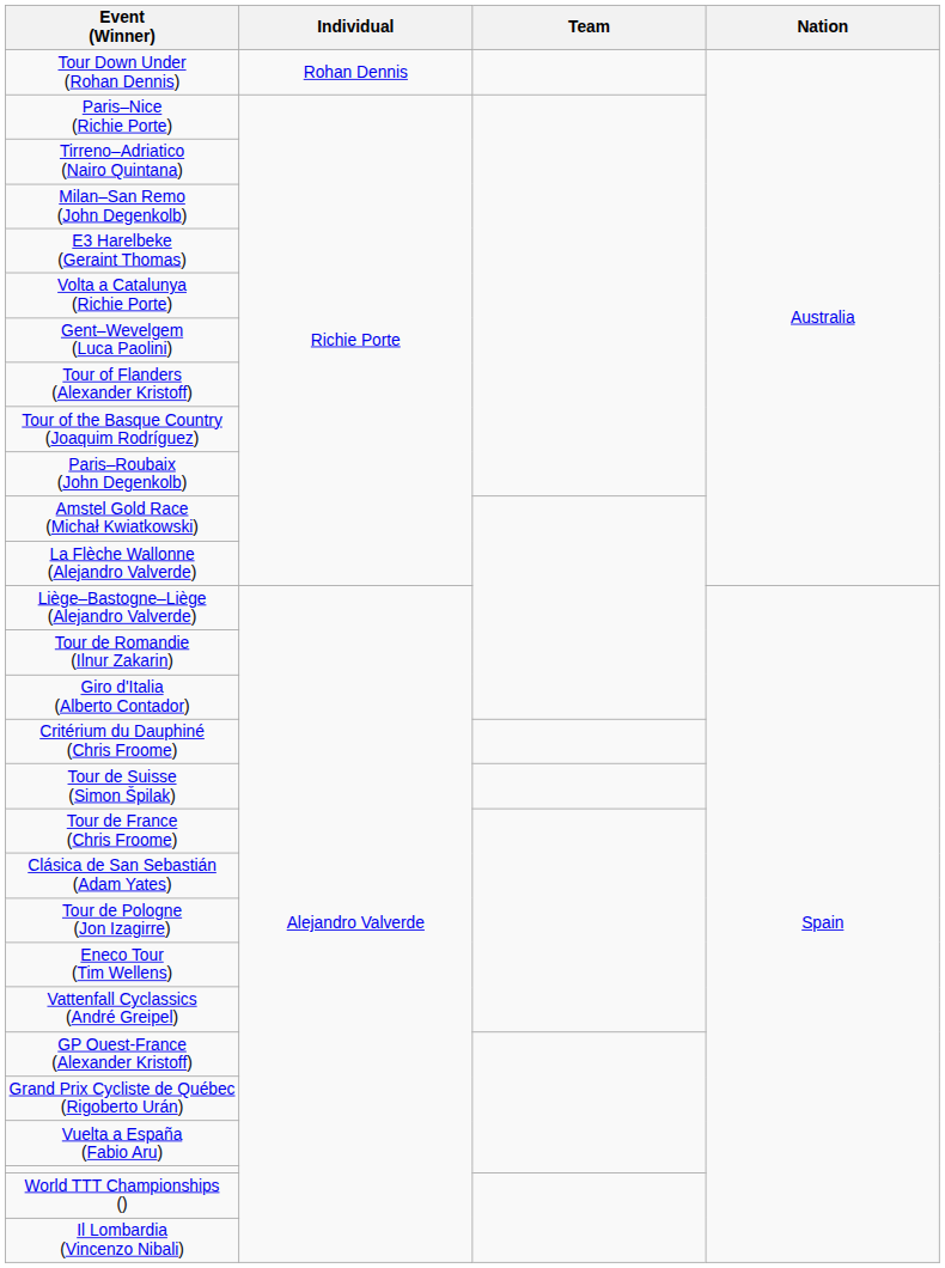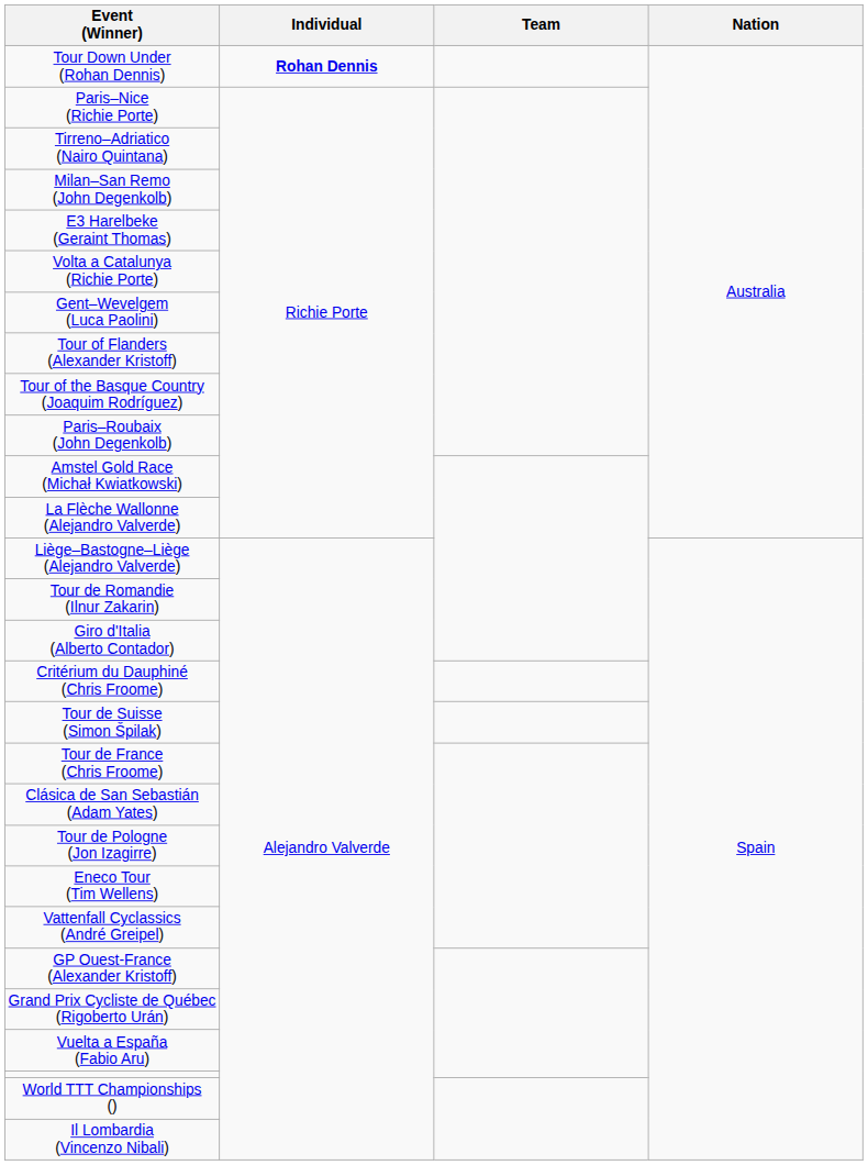Tour Down Under (Rohan Dennis) | Individual: normal -> bold
